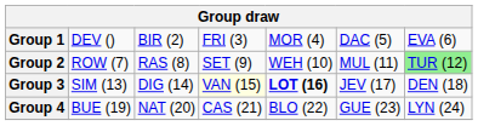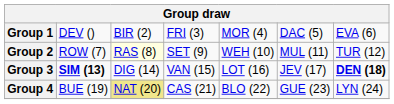Group 2 | column 3: no background -> lightyellow background
Group 2 | column 7: lightgreen background -> no background
Group 3 | column 2: normal -> bold
Group 3 | column 4: lightyellow background -> no background
Group 3 | column 5: bold -> normal
Group 3 | column 7: normal -> bold
Group 4 | column 3: no background -> khaki background
